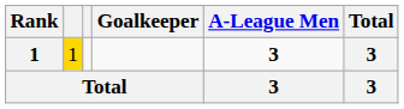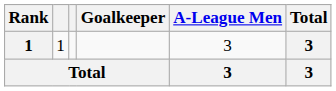row 2 | column 2: gold background -> no background
row 2 | A-League Men: bold -> normal
